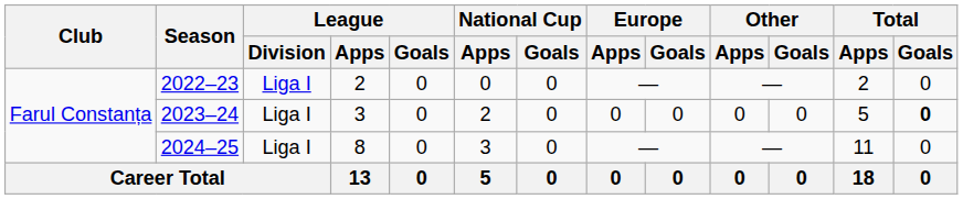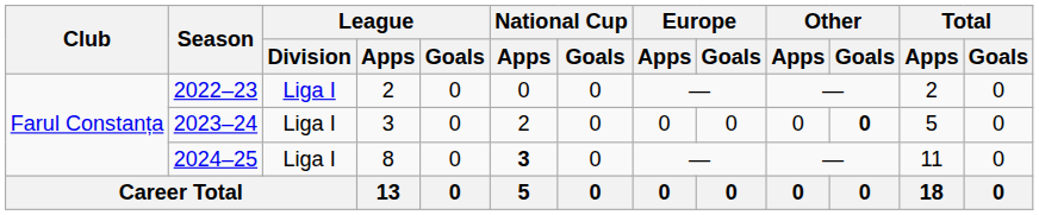2023–24 | Other / Goals: normal -> bold
2023–24 | Total / Goals: bold -> normal
2024–25 | National Cup / Apps: normal -> bold
